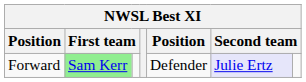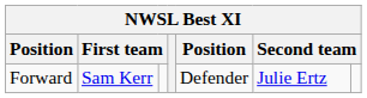Forward | column 2: lightgreen background -> no background
Forward | column 6: lavender background -> no background
